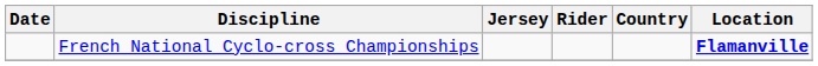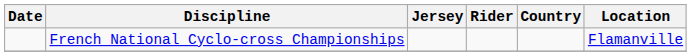French National Cyclo-cross Championships | Location: bold -> normal
